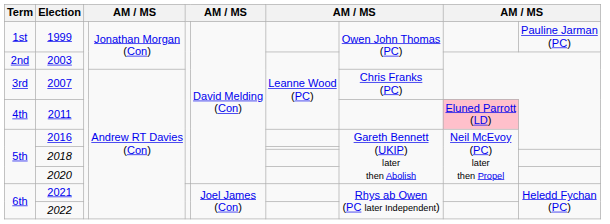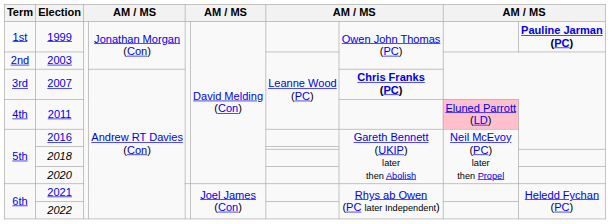1999 | column 10: normal -> bold
2007 | column 8: normal -> bold
